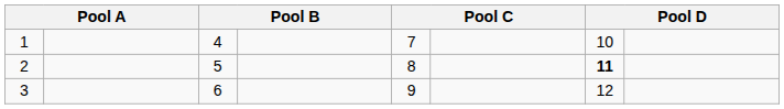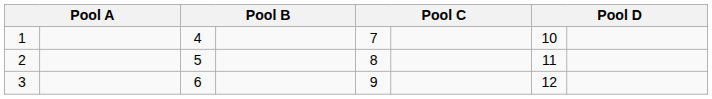2 | column 7: bold -> normal
